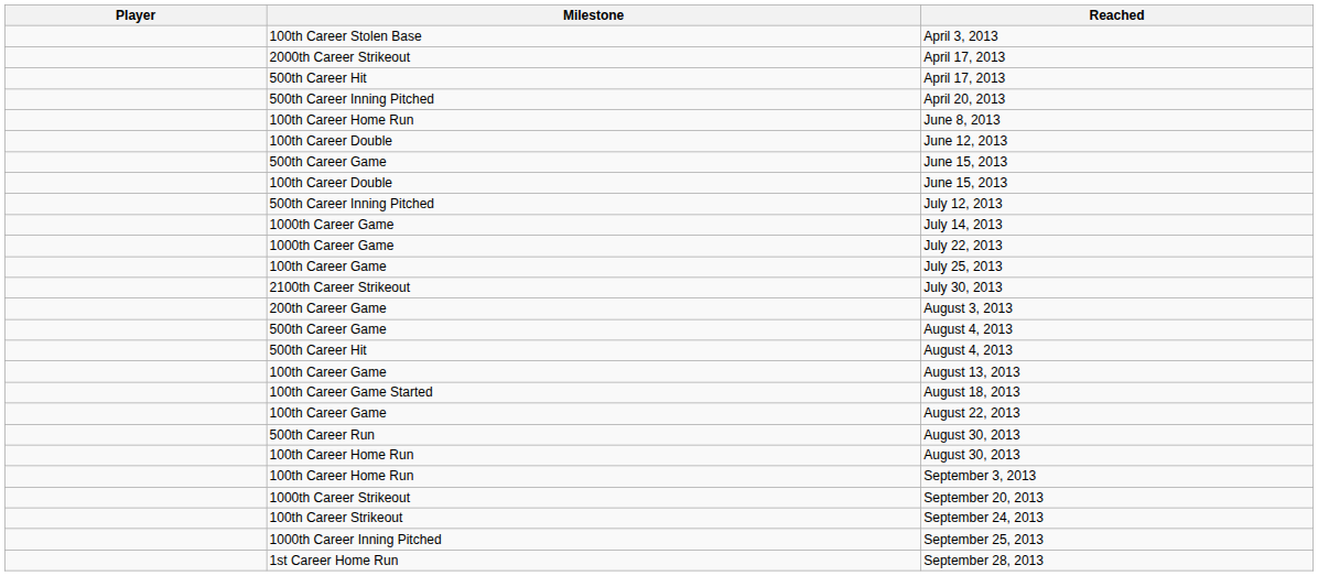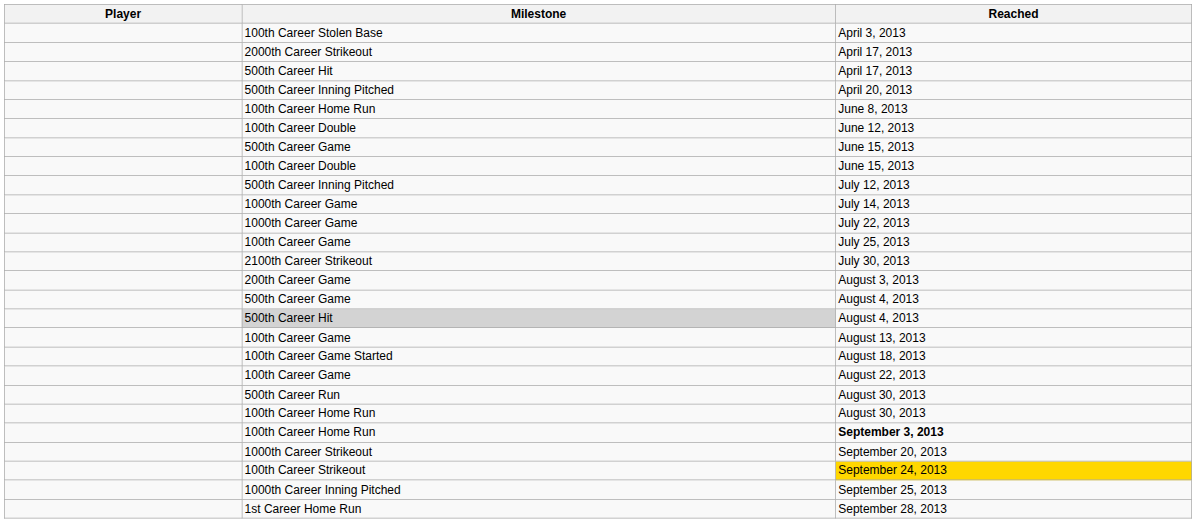row 17 | Milestone: no background -> lightgrey background
row 23 | Reached: normal -> bold
row 25 | Reached: no background -> gold background
